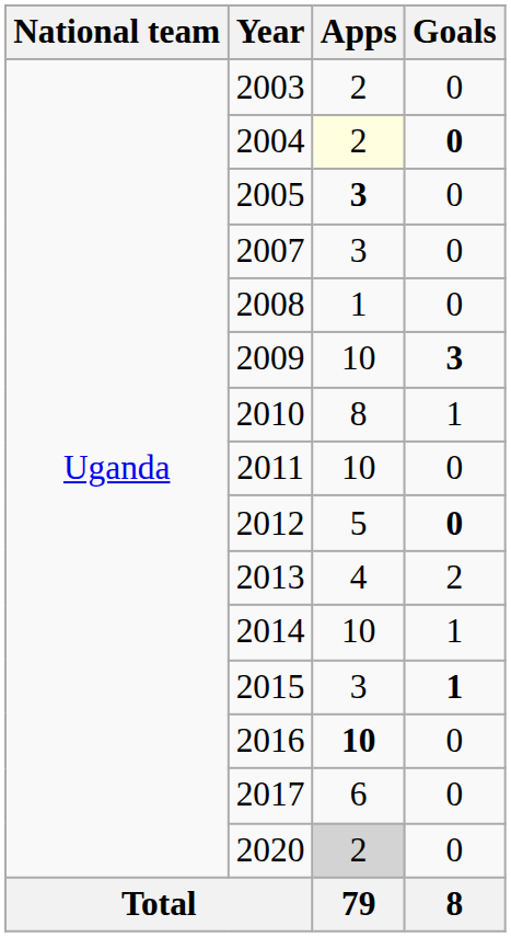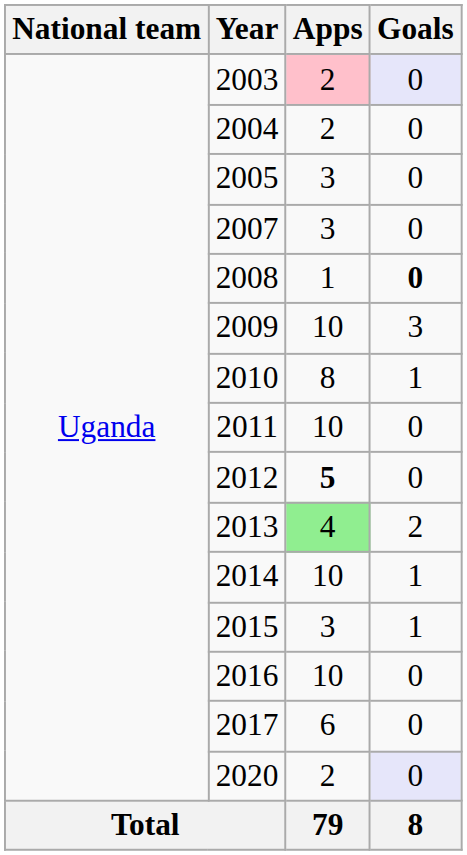2003 | Apps: no background -> pink background
2003 | Goals: no background -> lavender background
2004 | Apps: lightyellow background -> no background
2004 | Goals: bold -> normal
2005 | Apps: bold -> normal
2008 | Goals: normal -> bold
2009 | Goals: bold -> normal
2012 | Apps: normal -> bold
2012 | Goals: bold -> normal
2013 | Apps: no background -> lightgreen background
2015 | Goals: bold -> normal
2016 | Apps: bold -> normal
2020 | Apps: lightgrey background -> no background
2020 | Goals: no background -> lavender background
